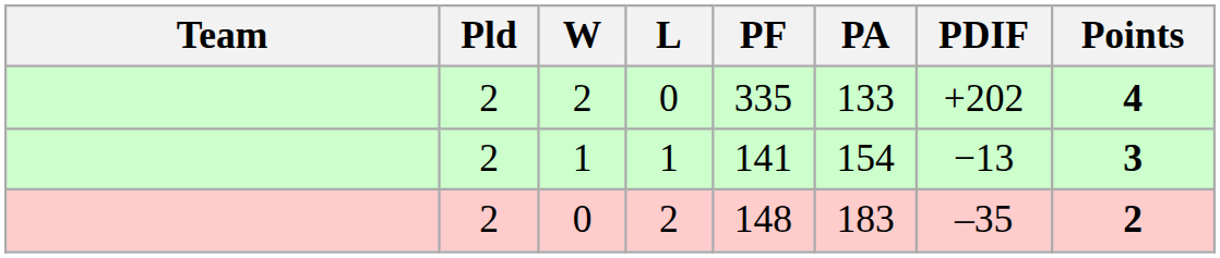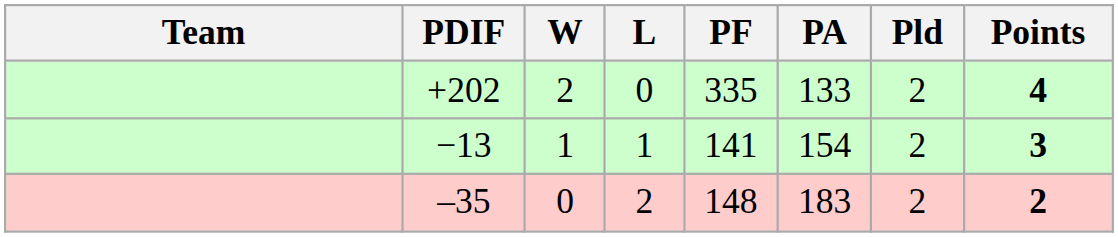columns swapped: Pld <-> PDIF
